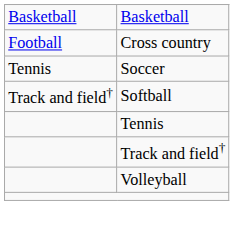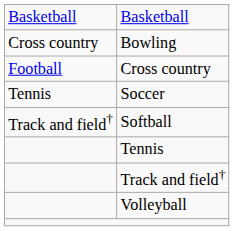+ row: Cross country | Bowling
